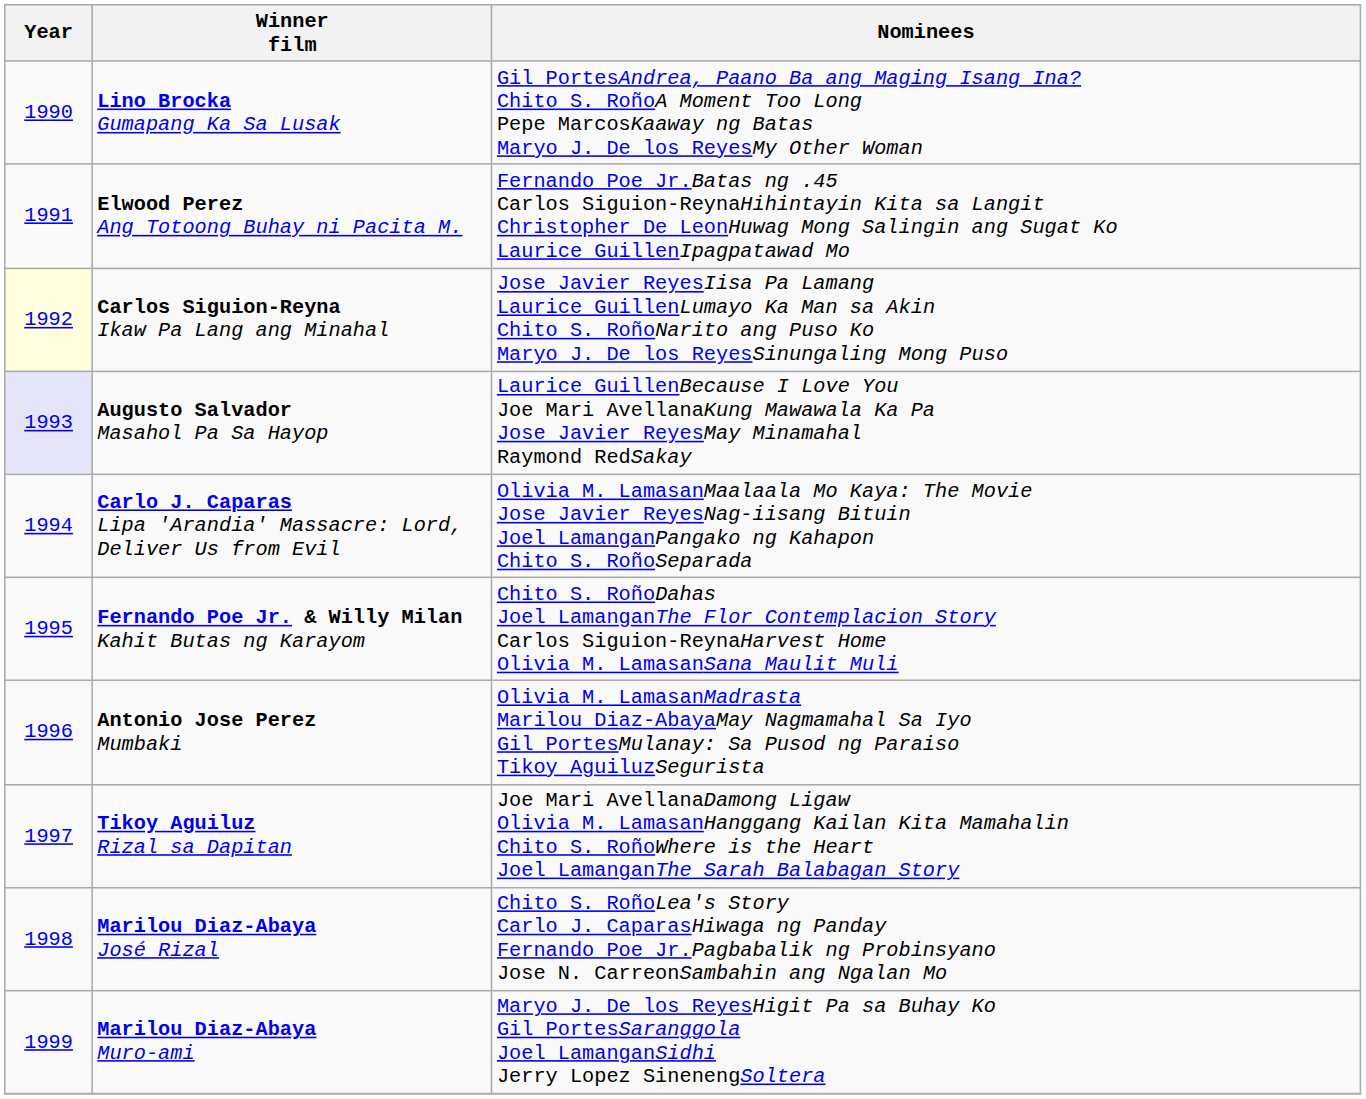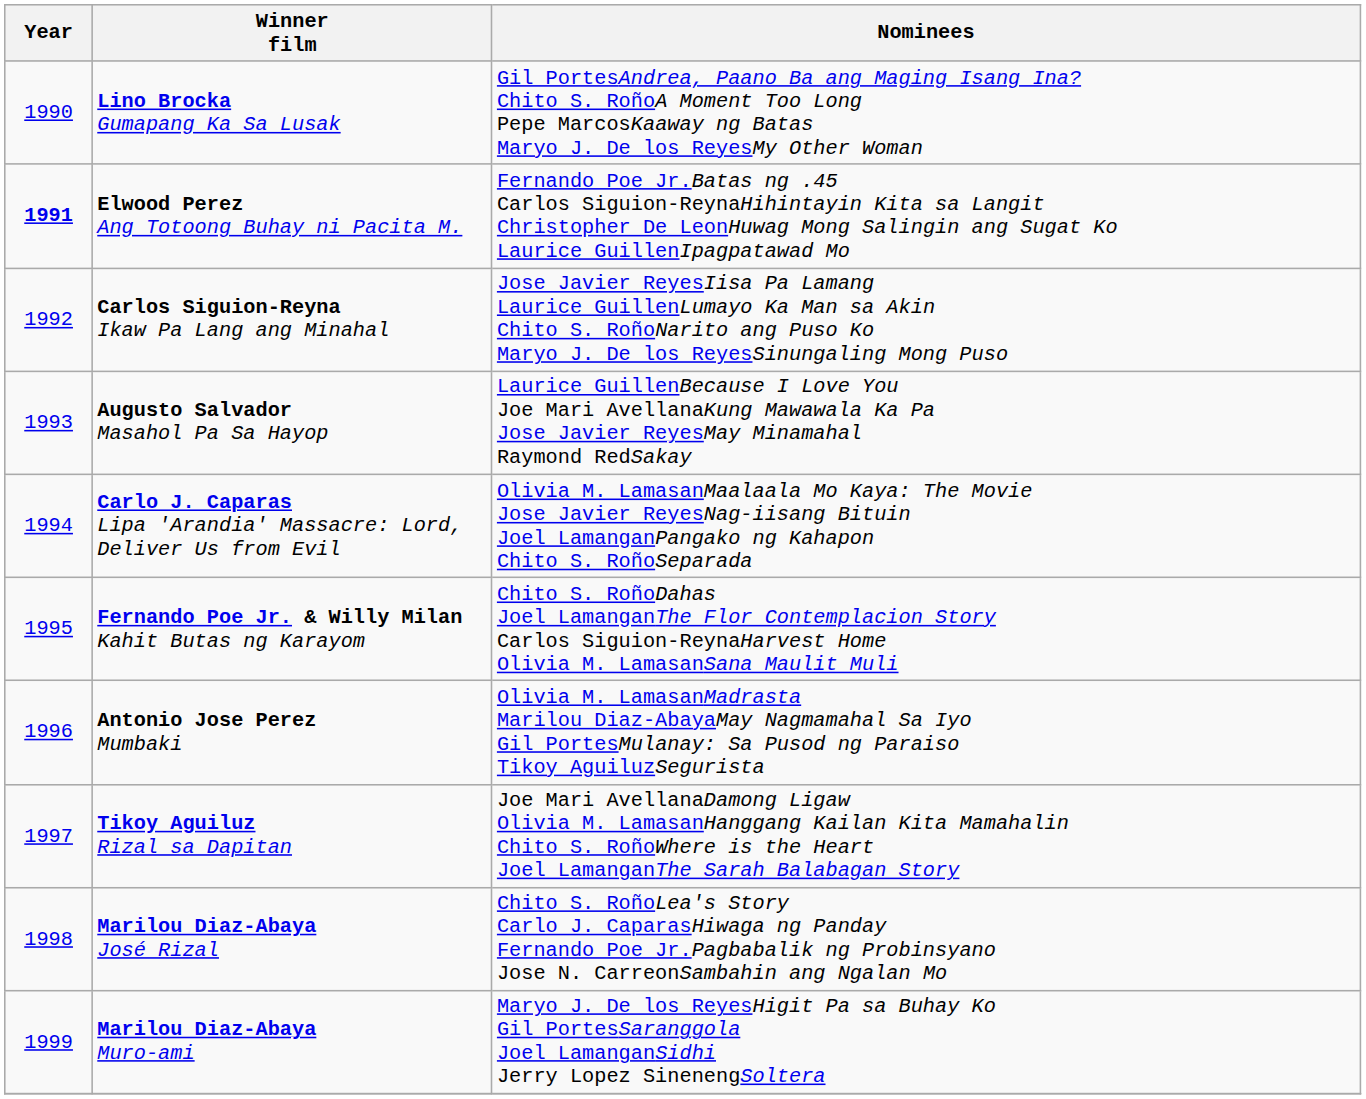Elwood Perez Ang Totoong Buhay ni Pacita M. | Year: normal -> bold
Carlos Siguion-Reyna Ikaw Pa Lang ang Minahal | Year: lightyellow background -> no background
Augusto Salvador Masahol Pa Sa Hayop | Year: lavender background -> no background
